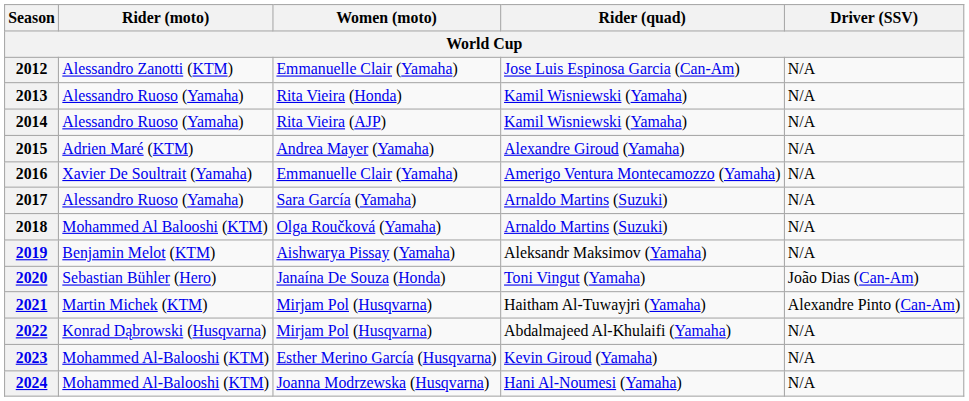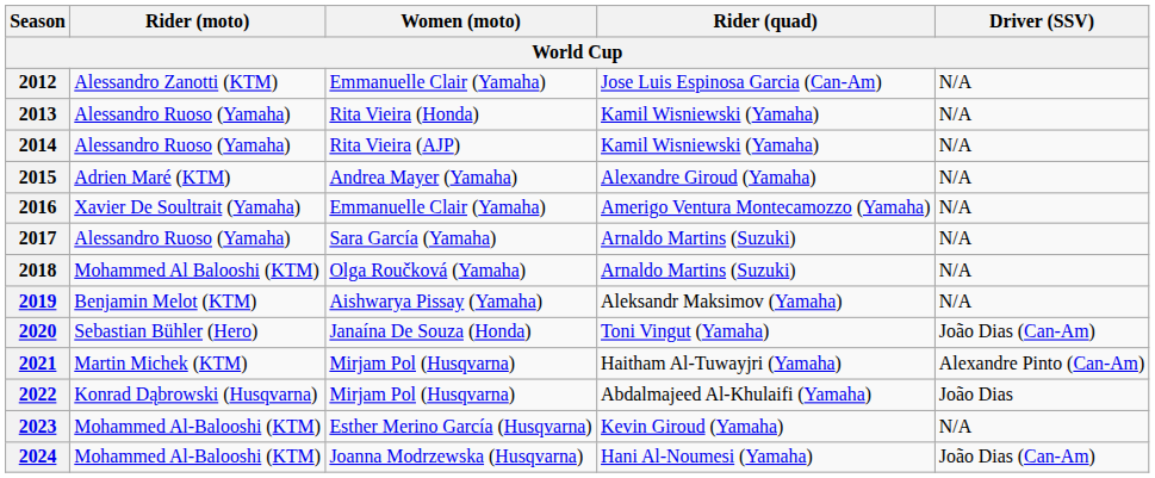2022 | Driver (SSV): N/A -> João Dias
2024 | Driver (SSV): N/A -> João Dias (Can-Am)
